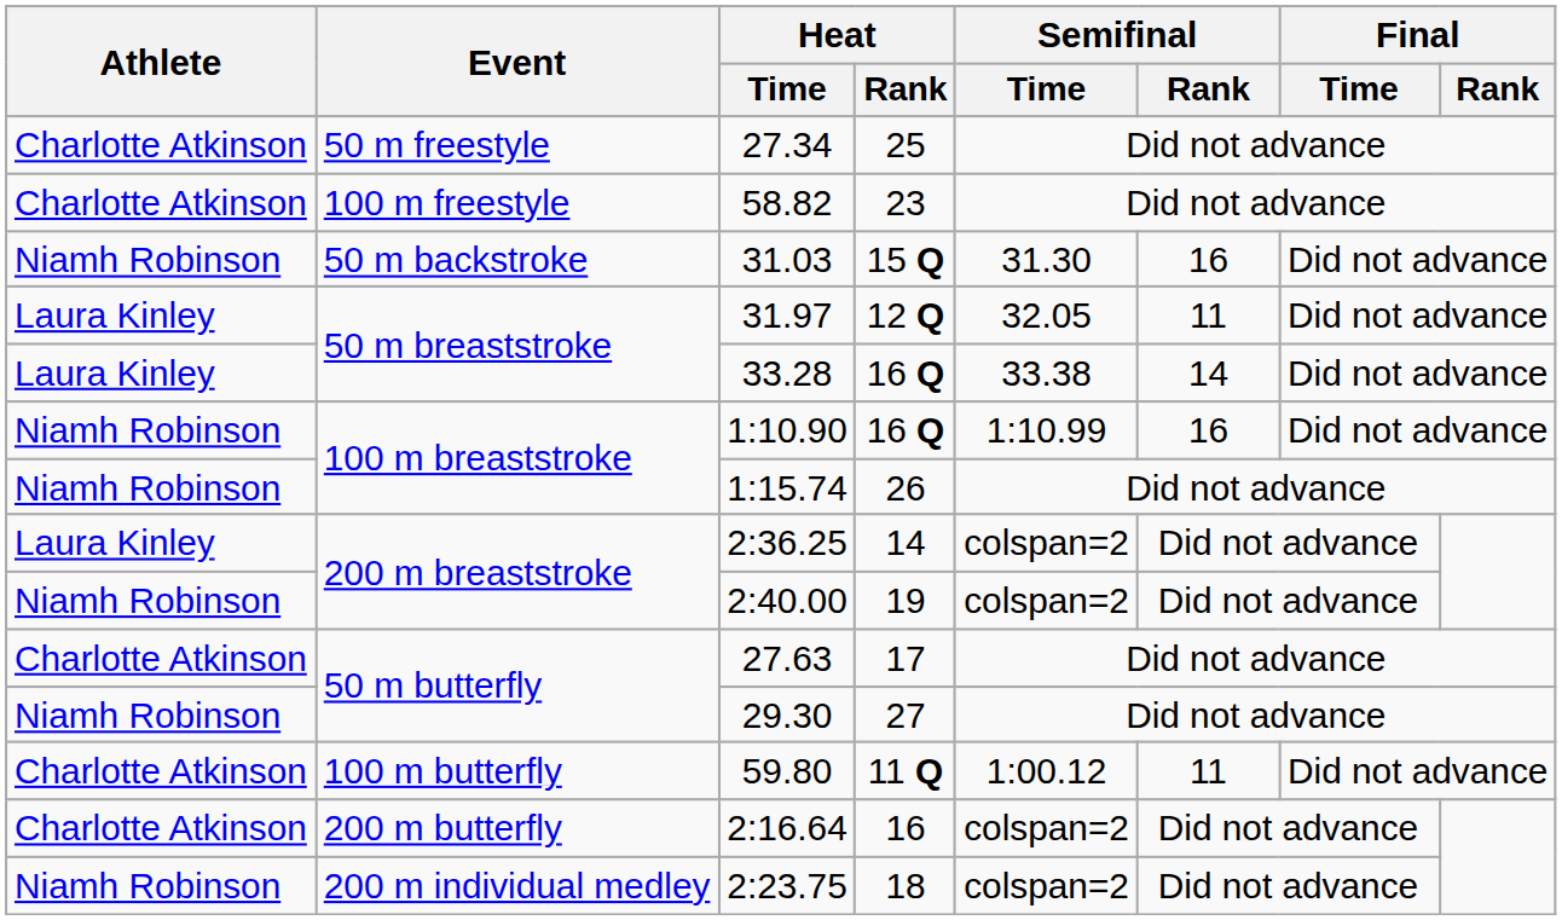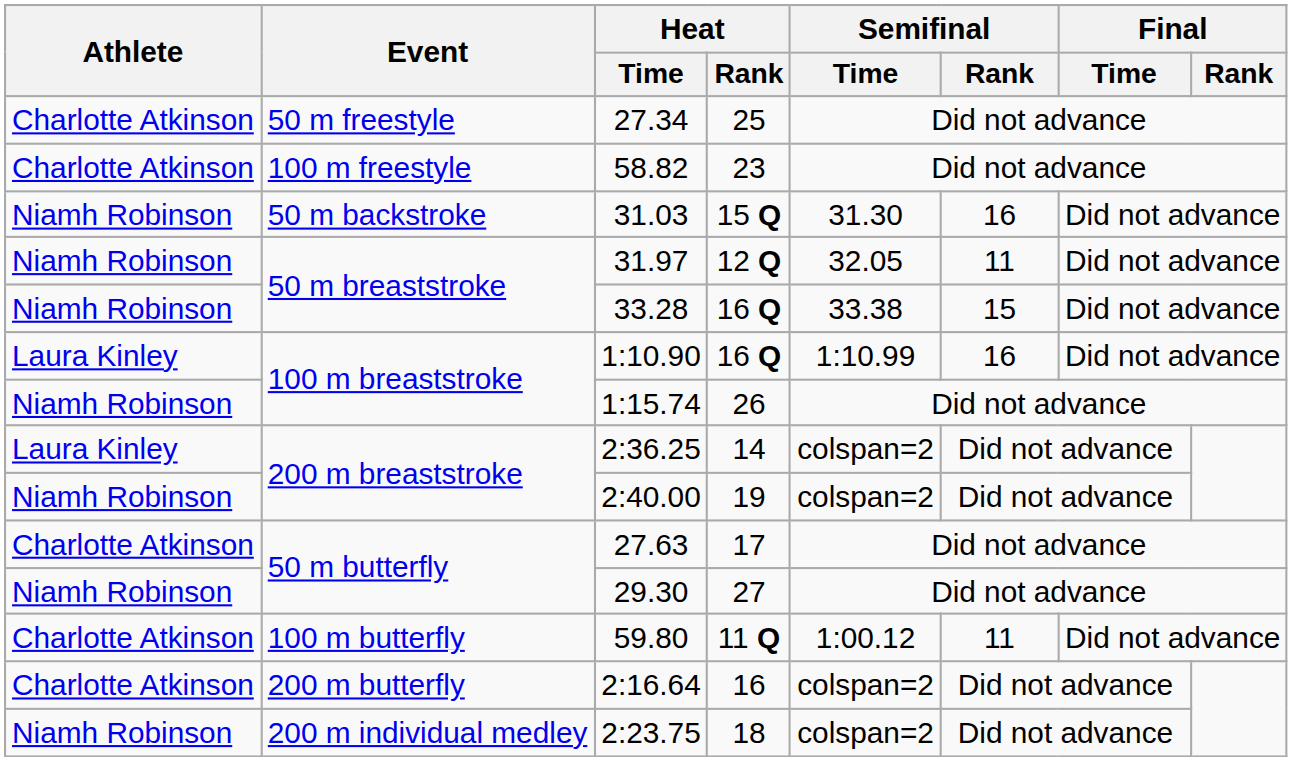31.97 | Athlete: Laura Kinley -> Niamh Robinson
33.28 | Athlete: Laura Kinley -> Niamh Robinson
33.28 | Semifinal / Rank: 14 -> 15
1:10.90 | Athlete: Niamh Robinson -> Laura Kinley
